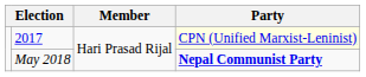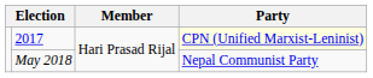May 2018 | Party: bold -> normal
